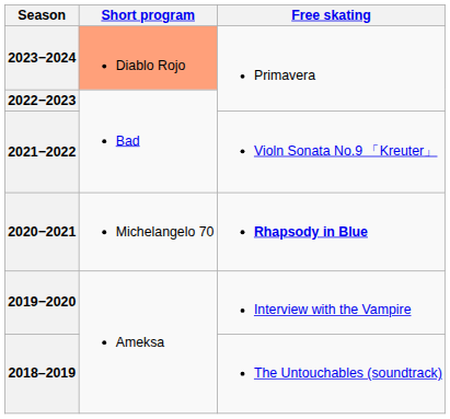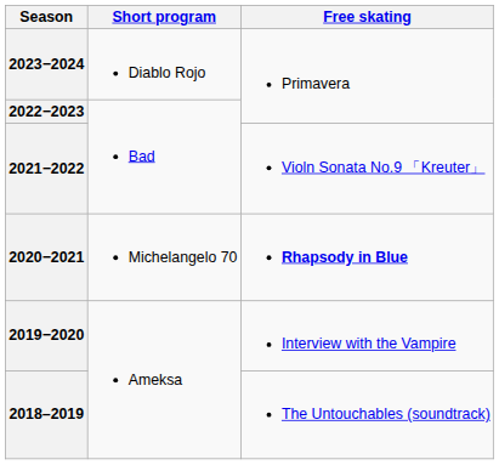2023−2024 | Short program: lightsalmon background -> no background
